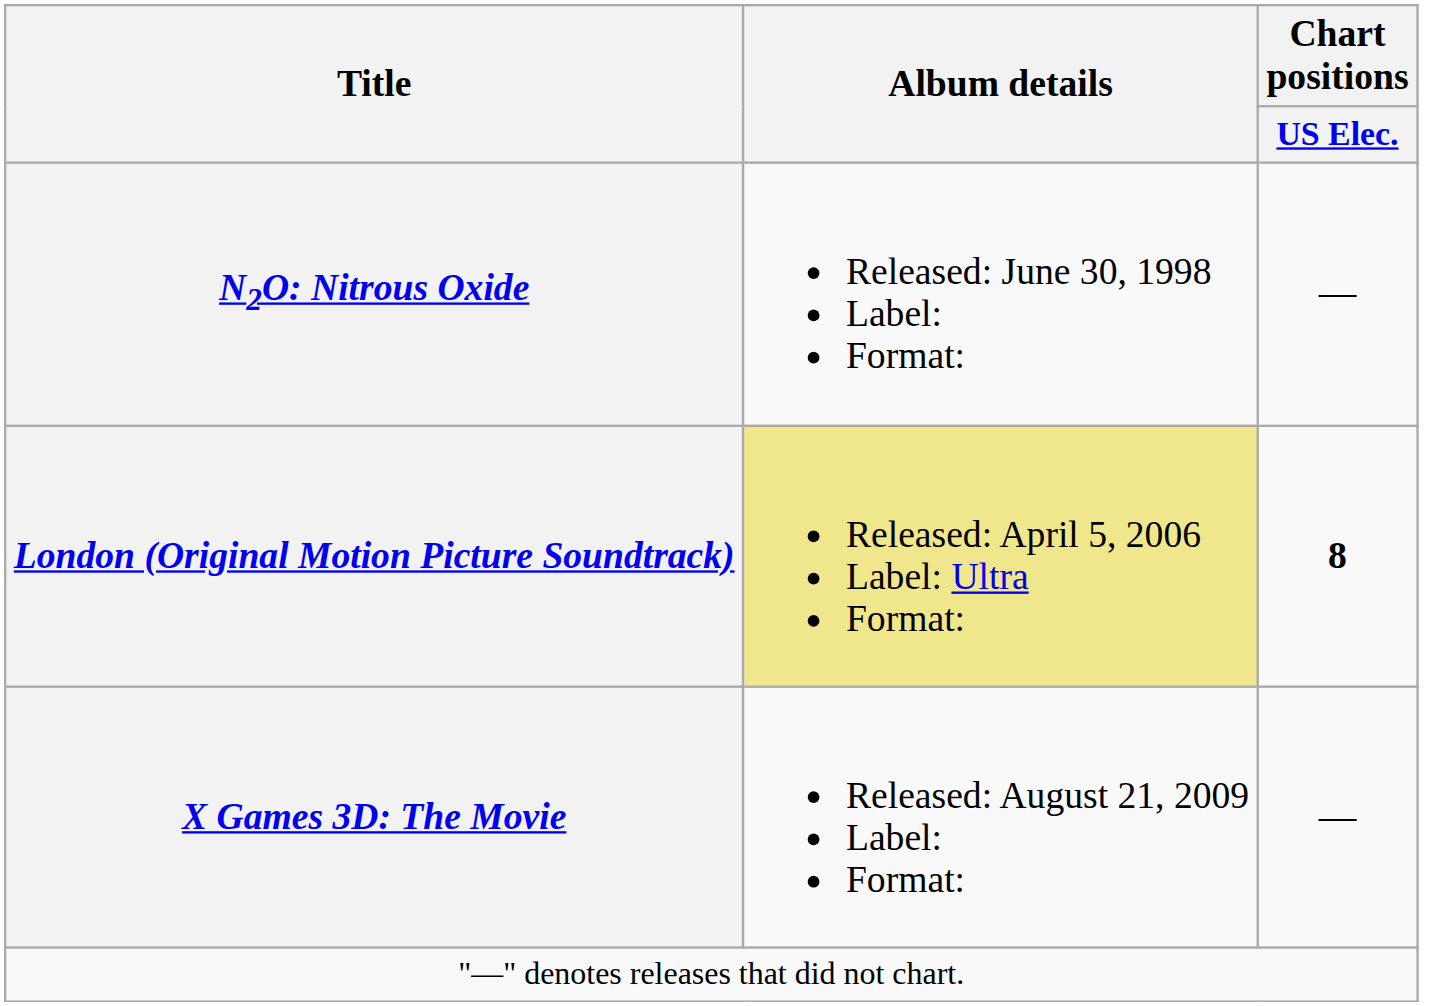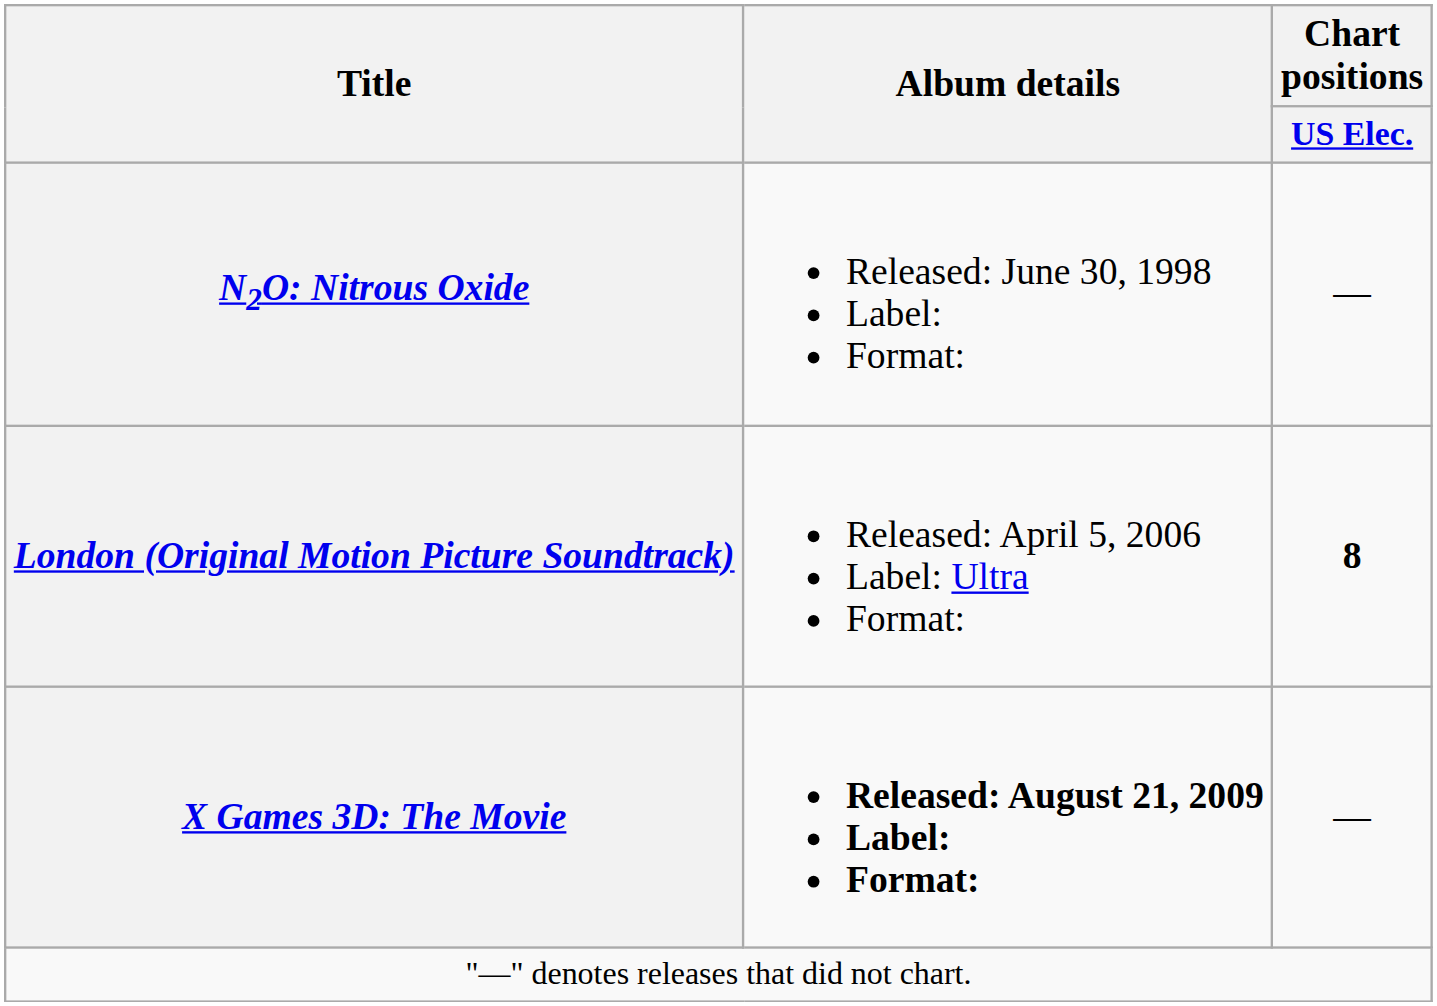London (Original Motion Picture Soundtrack) | Album details: khaki background -> no background
X Games 3D: The Movie | Album details: normal -> bold
